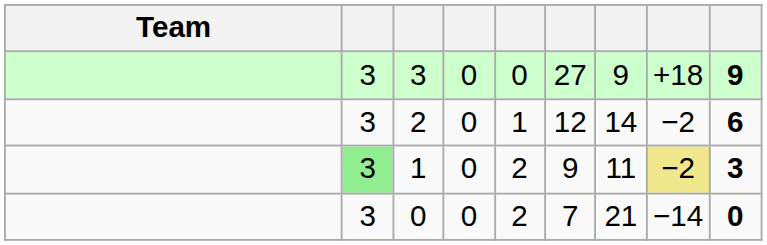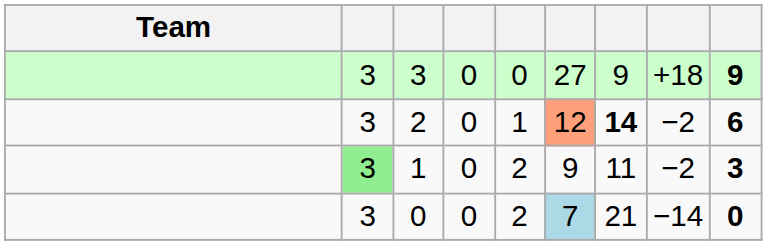row 3 | column 6: no background -> lightsalmon background
row 3 | column 7: normal -> bold
row 4 | column 8: khaki background -> no background
row 5 | column 6: no background -> lightblue background
